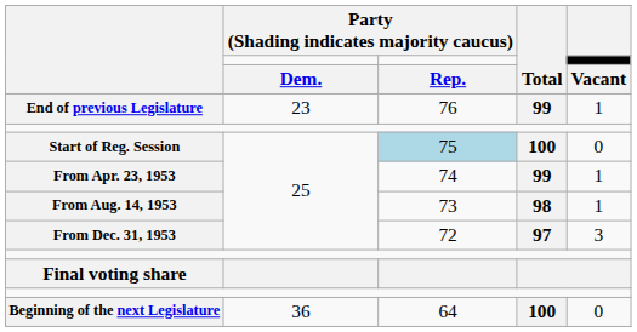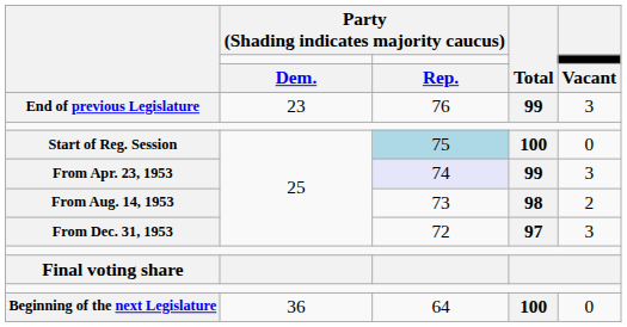End of previous Legislature | column 5: 1 -> 3
From Apr. 23, 1953 | column 3: no background -> lavender background
From Apr. 23, 1953 | column 5: 1 -> 3
From Aug. 14, 1953 | column 5: 1 -> 2
